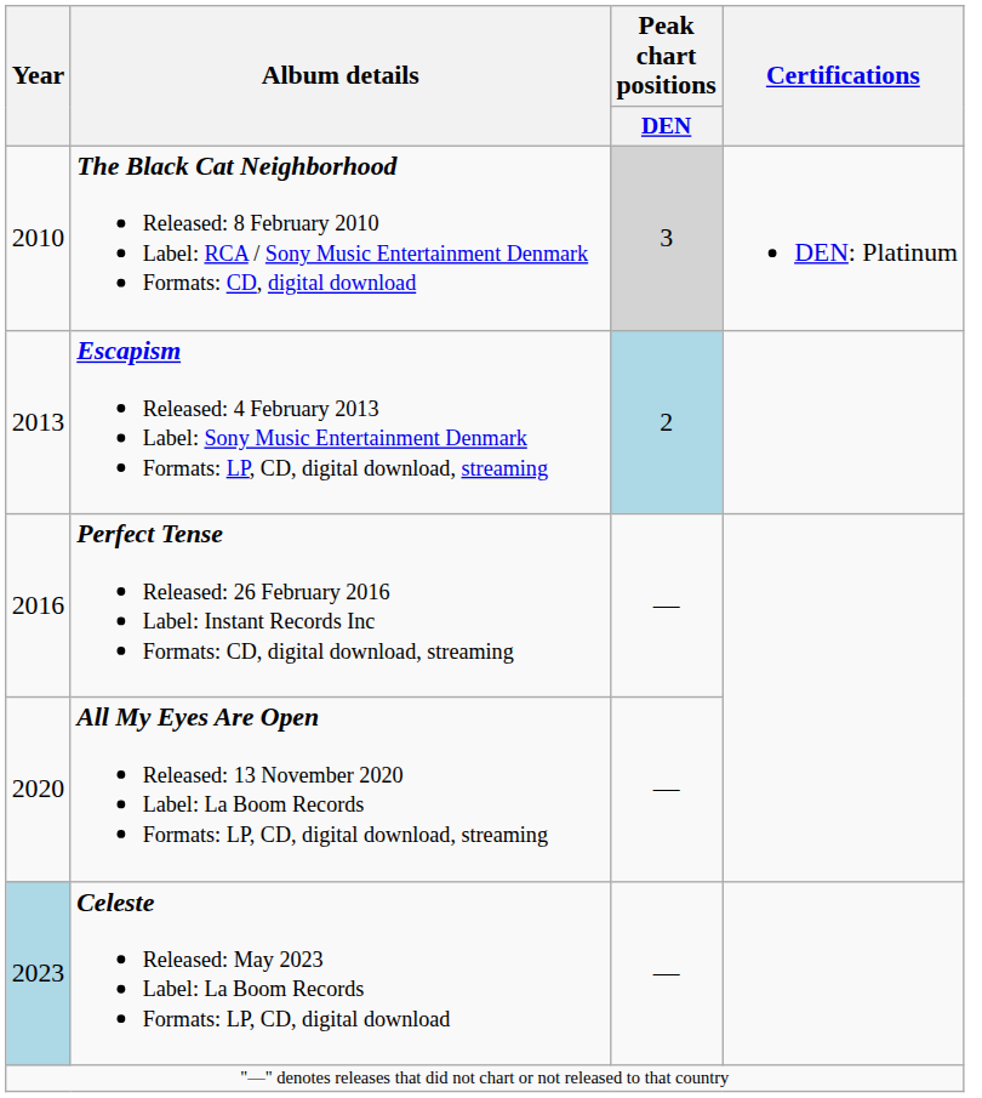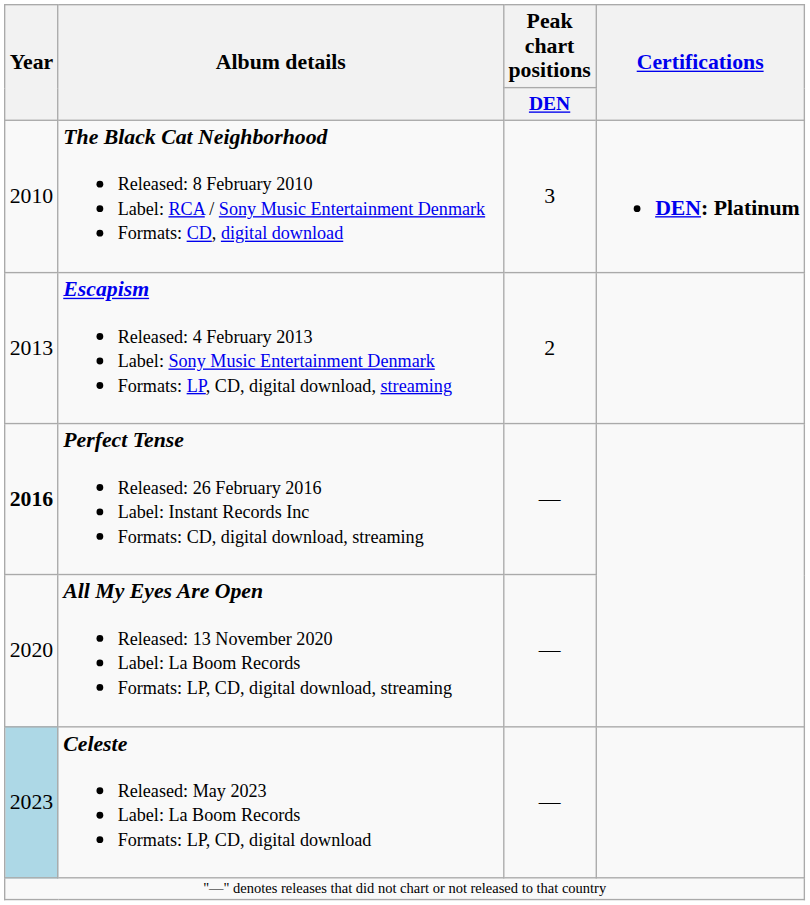row 3 | Peak chart positions / DEN: lightgrey background -> no background
row 3 | Certifications: normal -> bold
row 4 | Peak chart positions / DEN: lightblue background -> no background
row 5 | Year: normal -> bold
